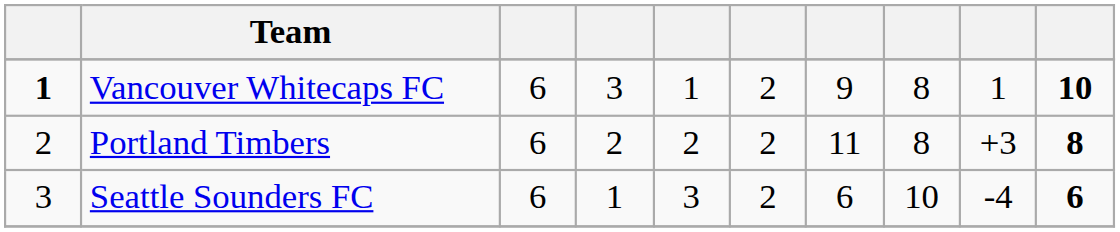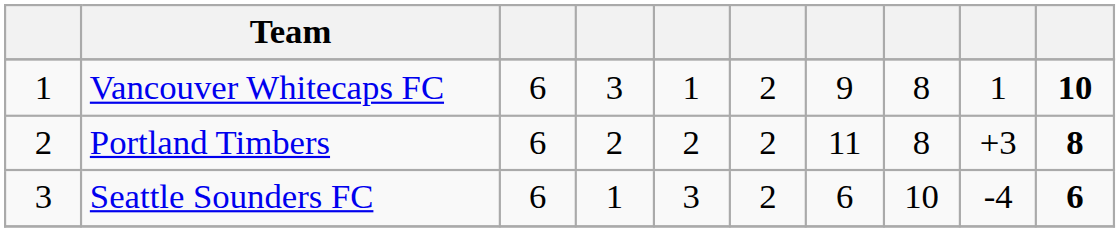Vancouver Whitecaps FC | column 1: bold -> normal
